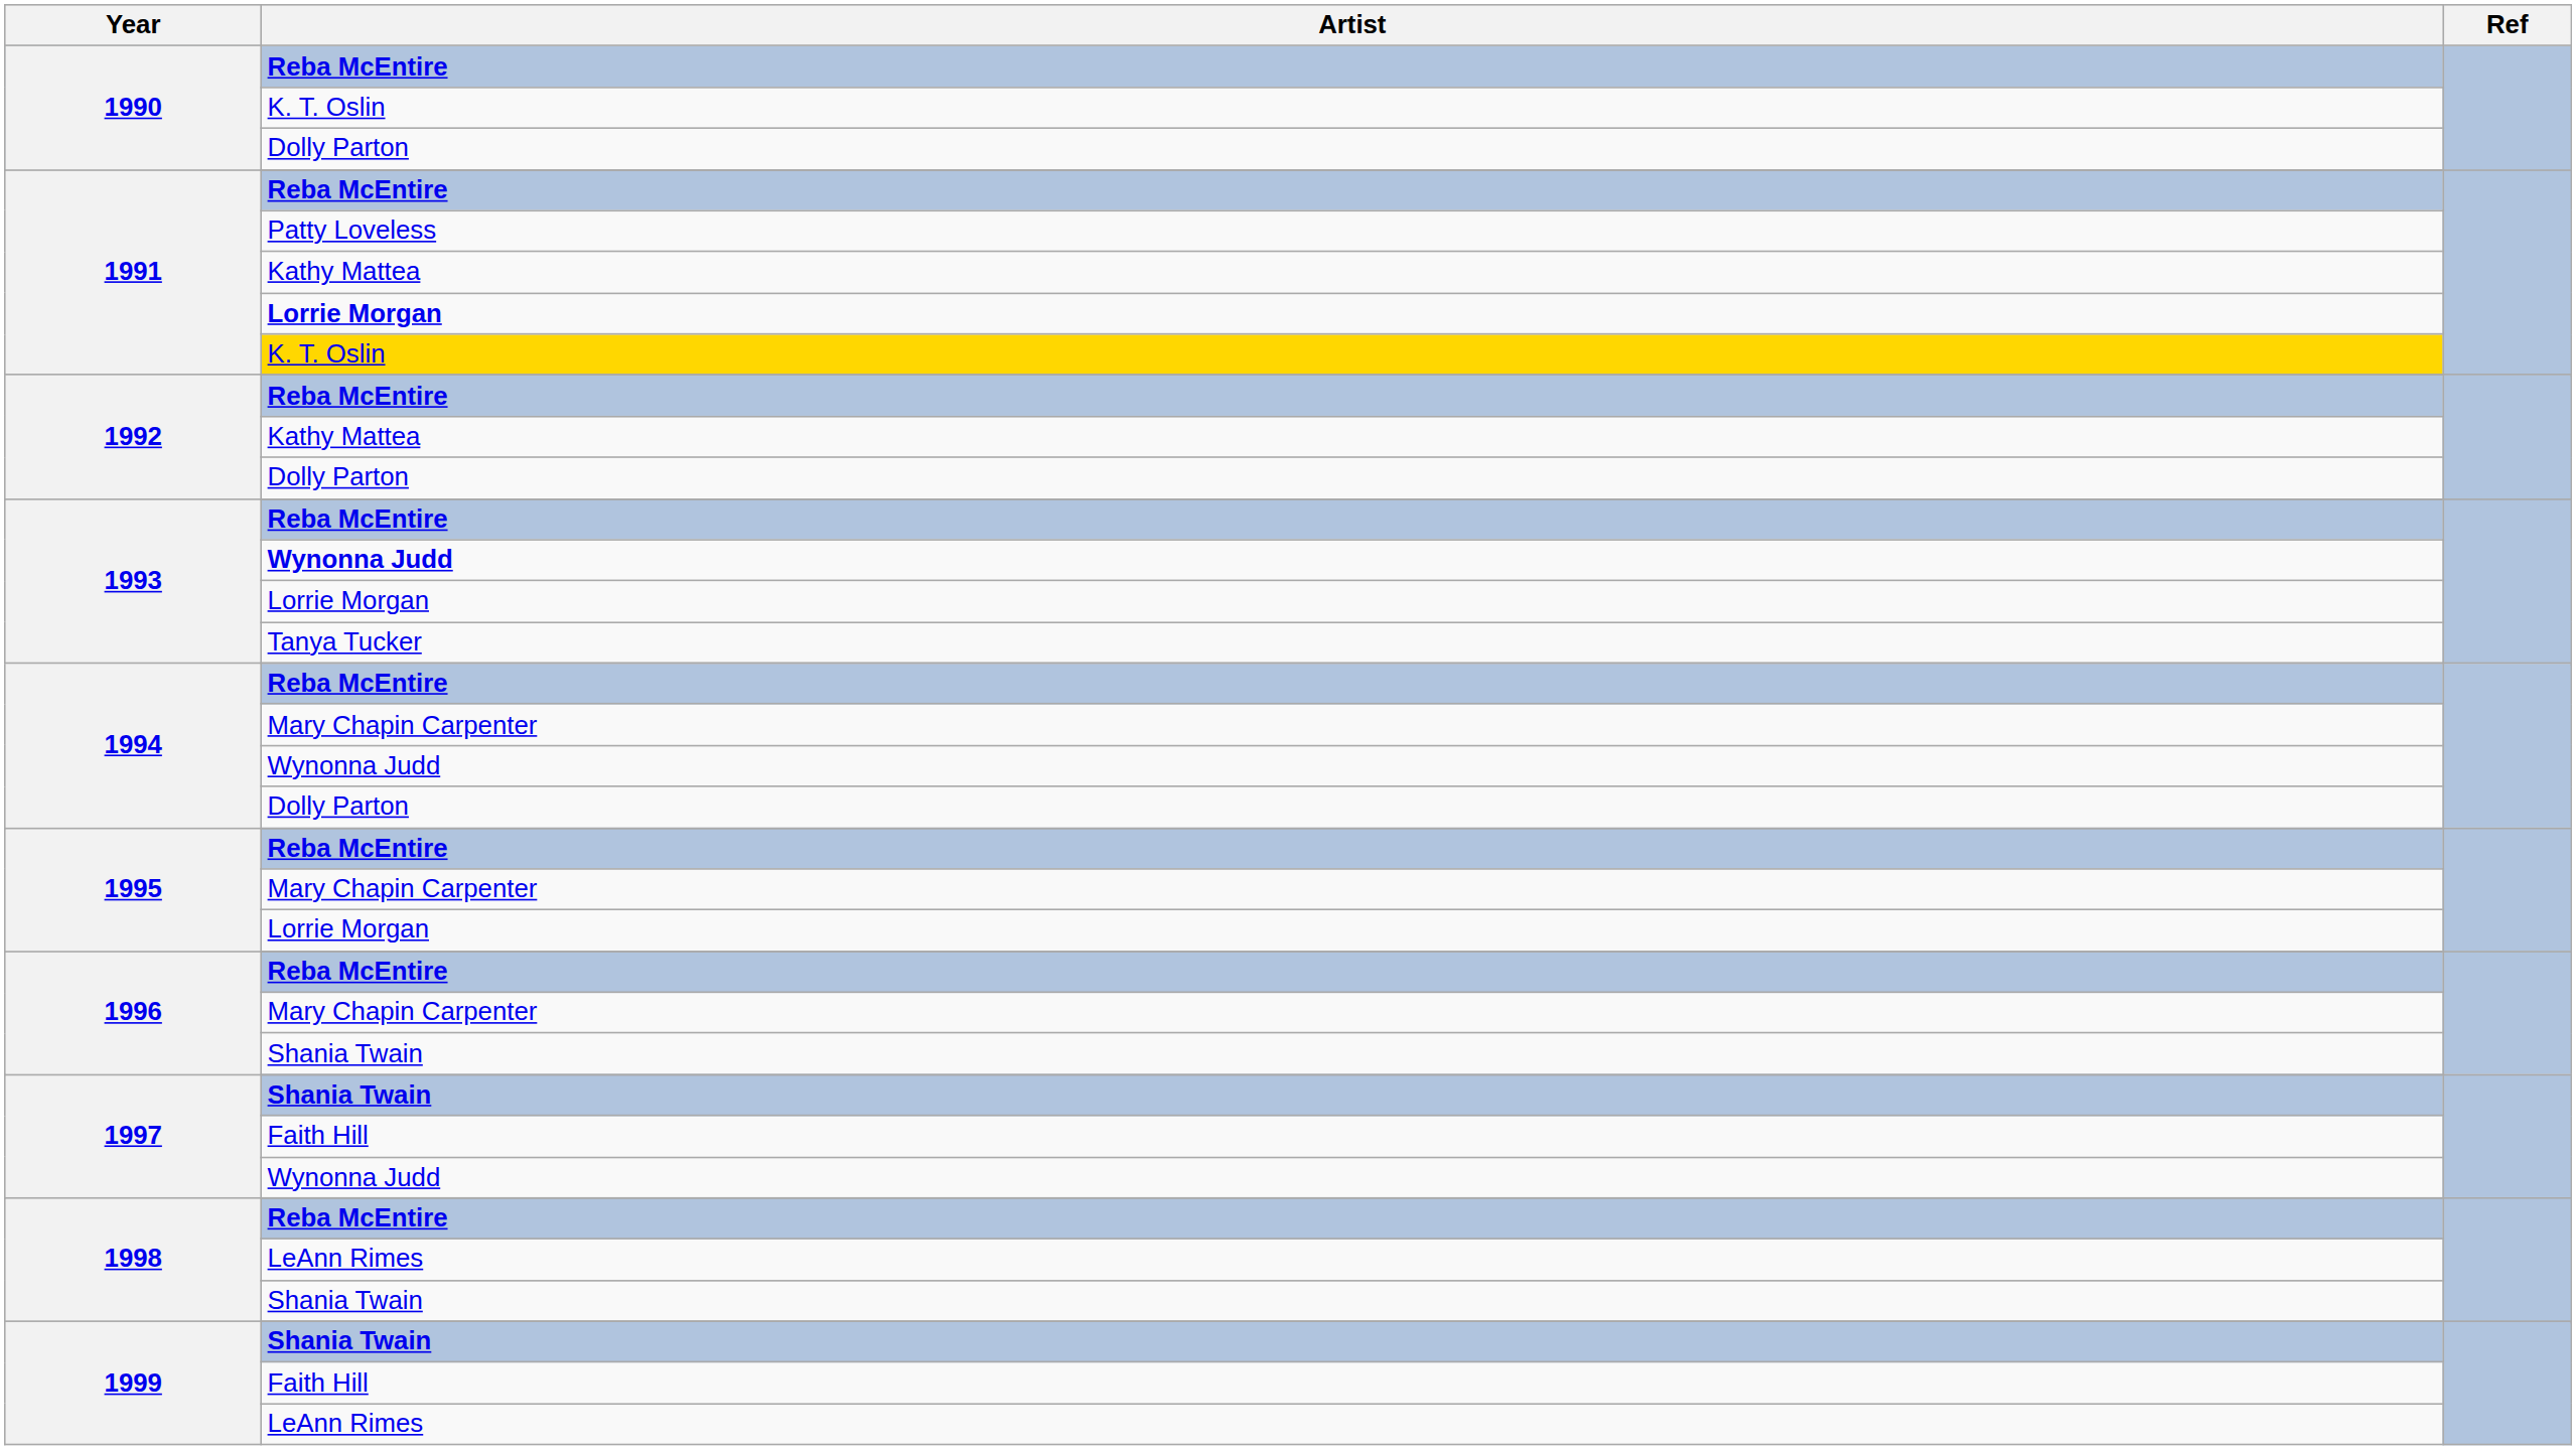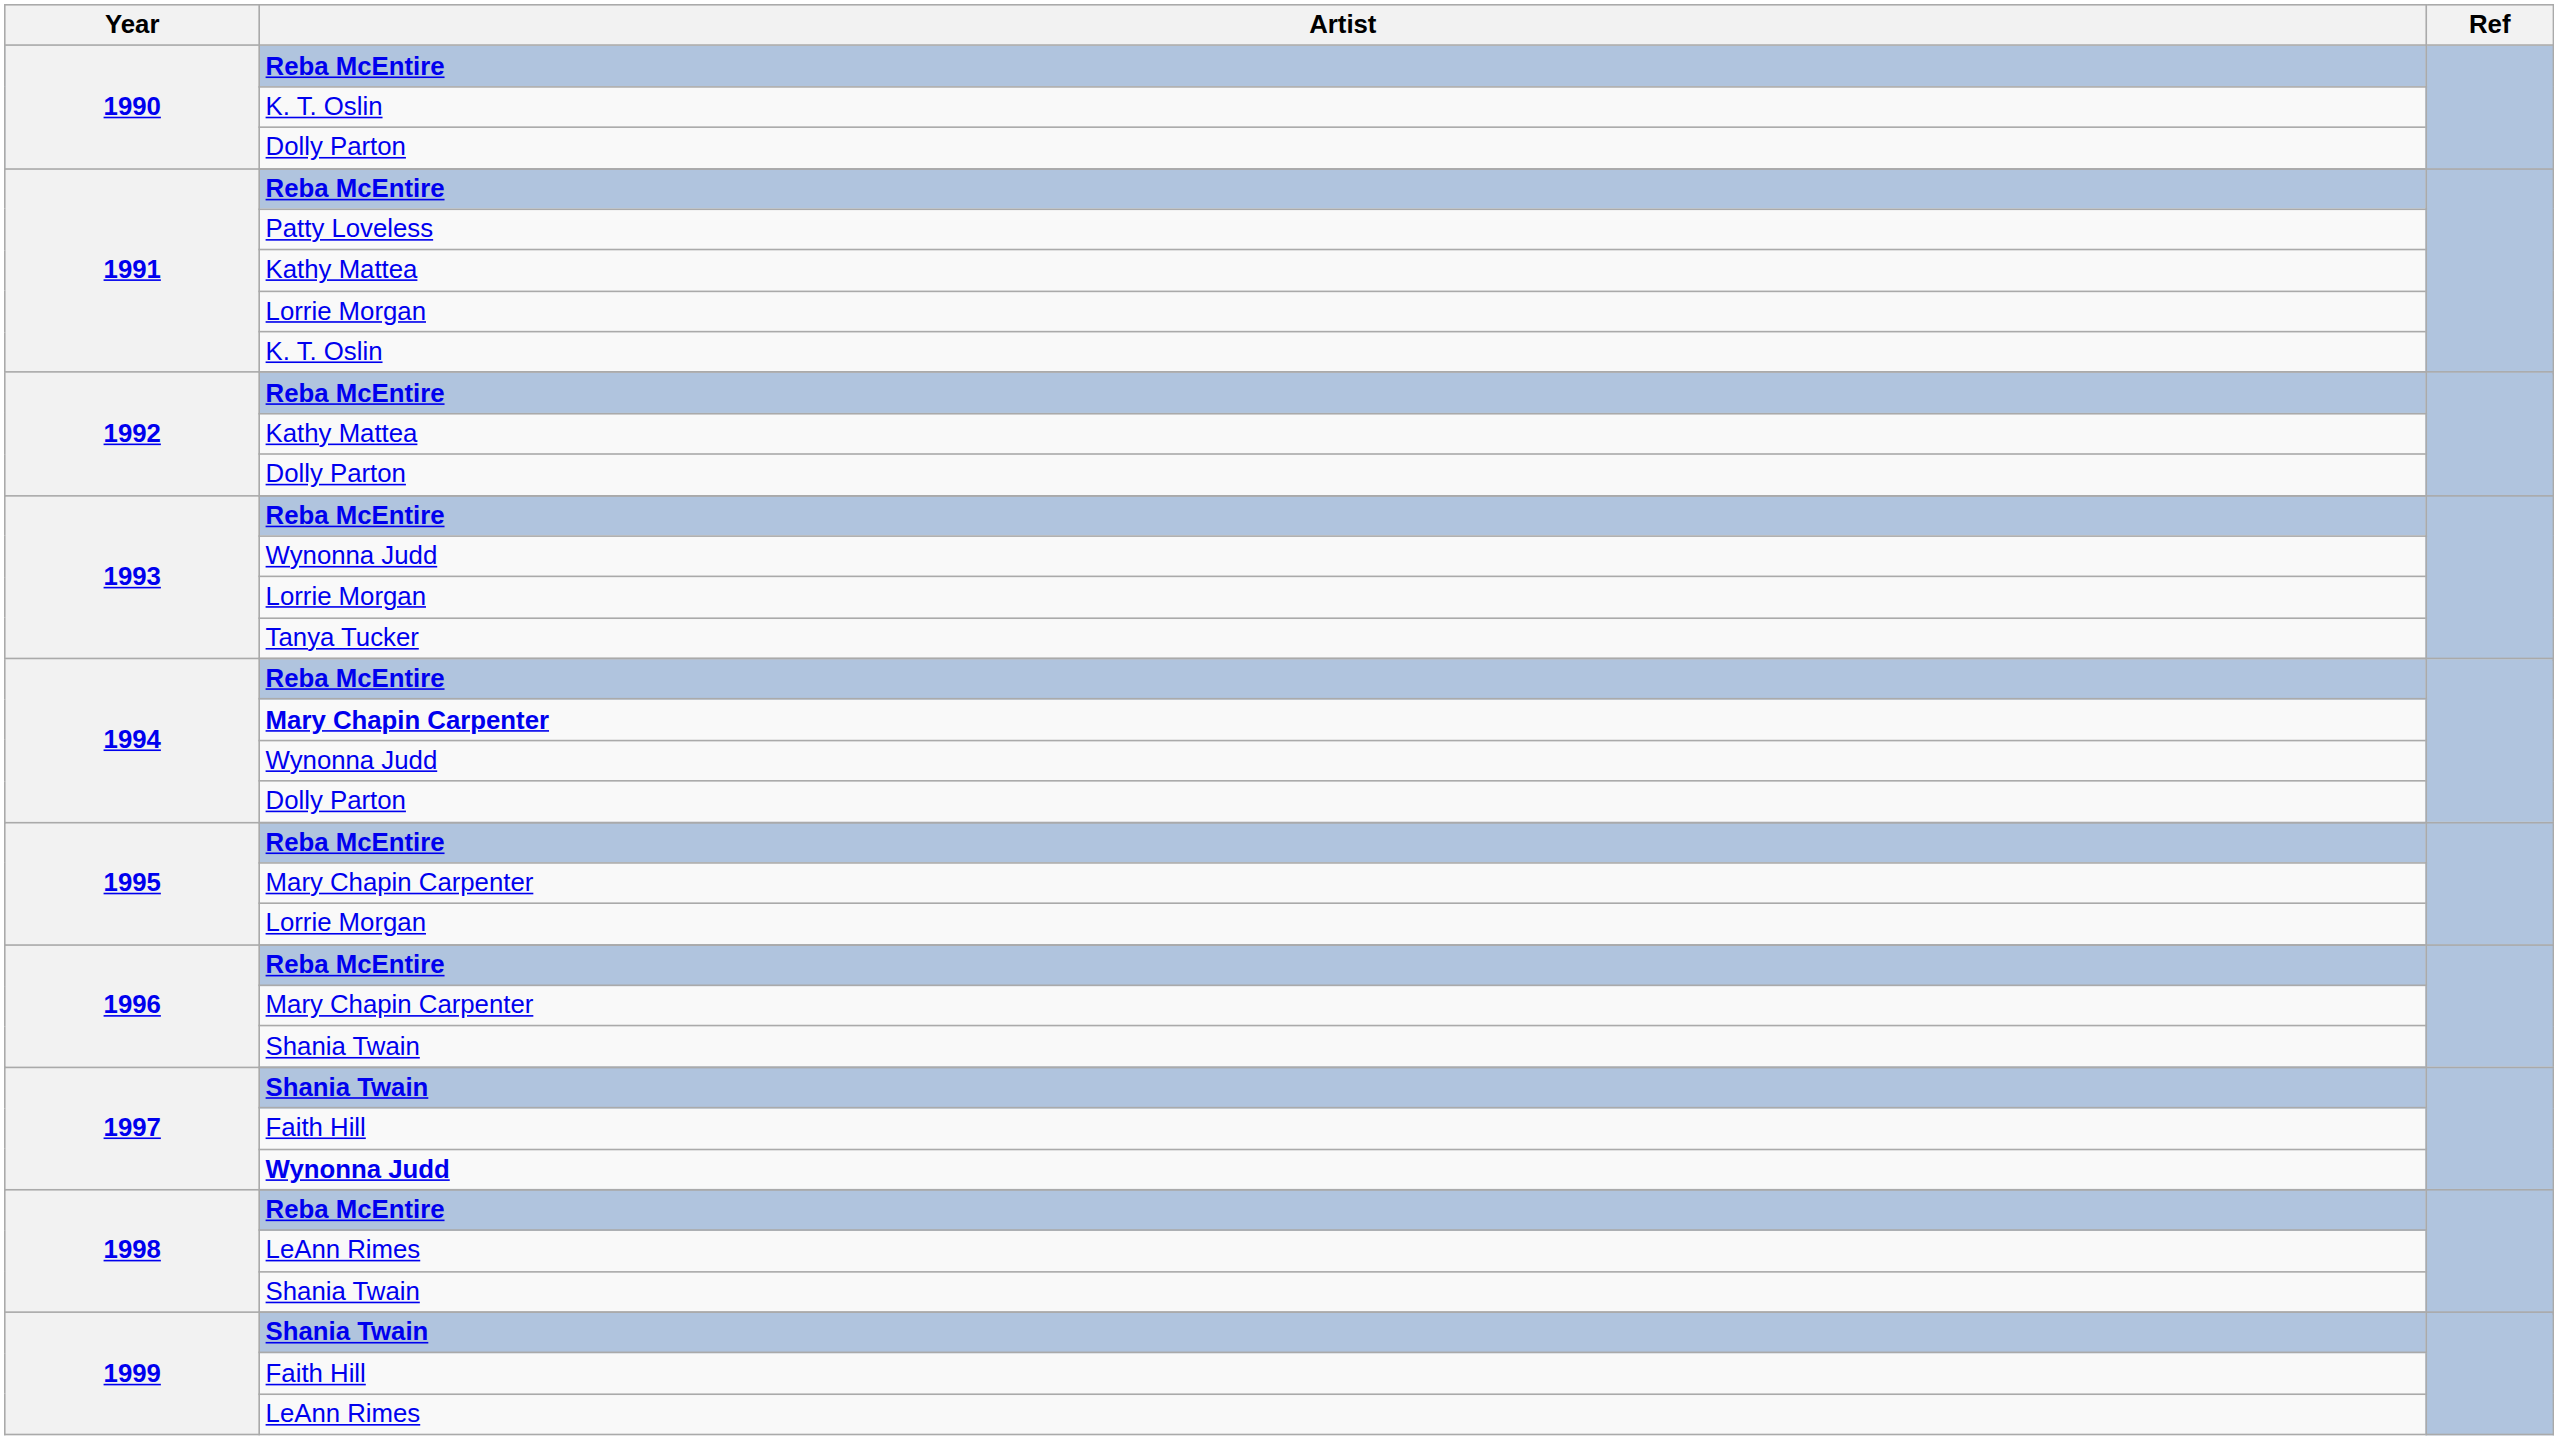1991 / Lorrie Morgan | Artist: bold -> normal
1991 / K. T. Oslin | Artist: gold background -> no background
1993 / Wynonna Judd | Artist: bold -> normal
1994 / Mary Chapin Carpenter | Artist: normal -> bold
1997 / Wynonna Judd | Artist: normal -> bold
